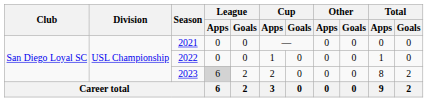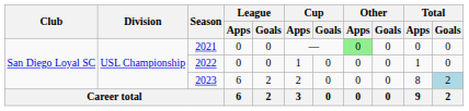2021 | Other / Apps: no background -> lightgreen background
2023 | League / Apps: lightgrey background -> no background
2023 | Total / Goals: no background -> lightblue background
